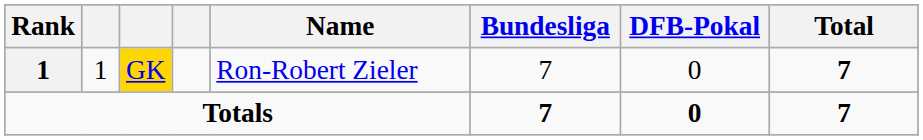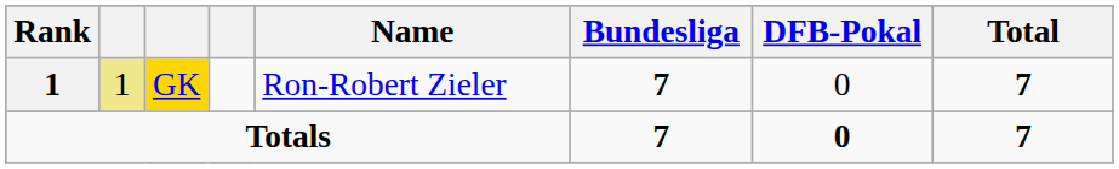row 2 | column 2: no background -> khaki background
row 2 | Bundesliga: normal -> bold
